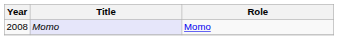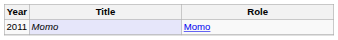row 2 | Year: 2008 -> 2011
